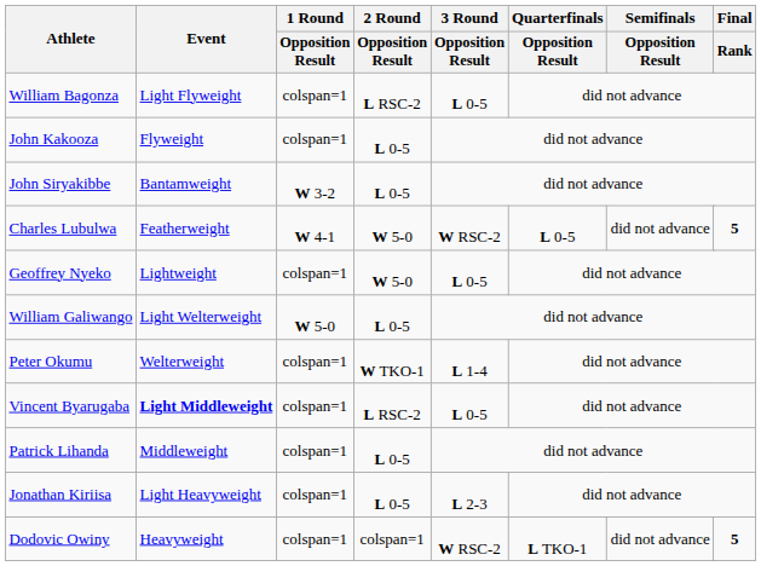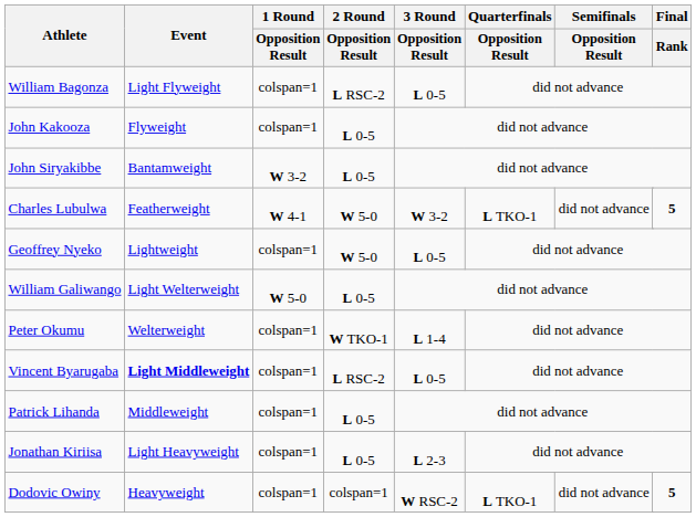Charles Lubulwa | 3 Round / Opposition Result: W RSC-2 -> W 3-2
Charles Lubulwa | Quarterfinals / Opposition Result: L 0-5 -> L TKO-1
